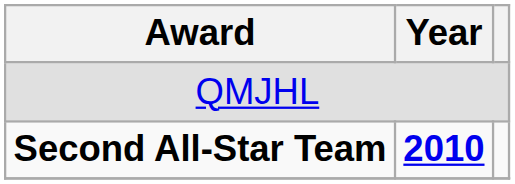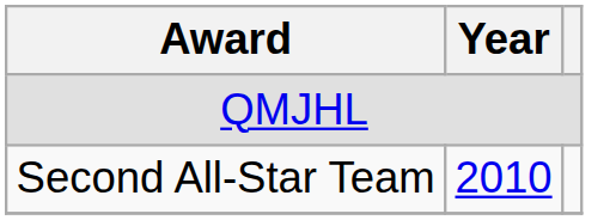Second All-Star Team | Award: bold -> normal
Second All-Star Team | Year: bold -> normal
